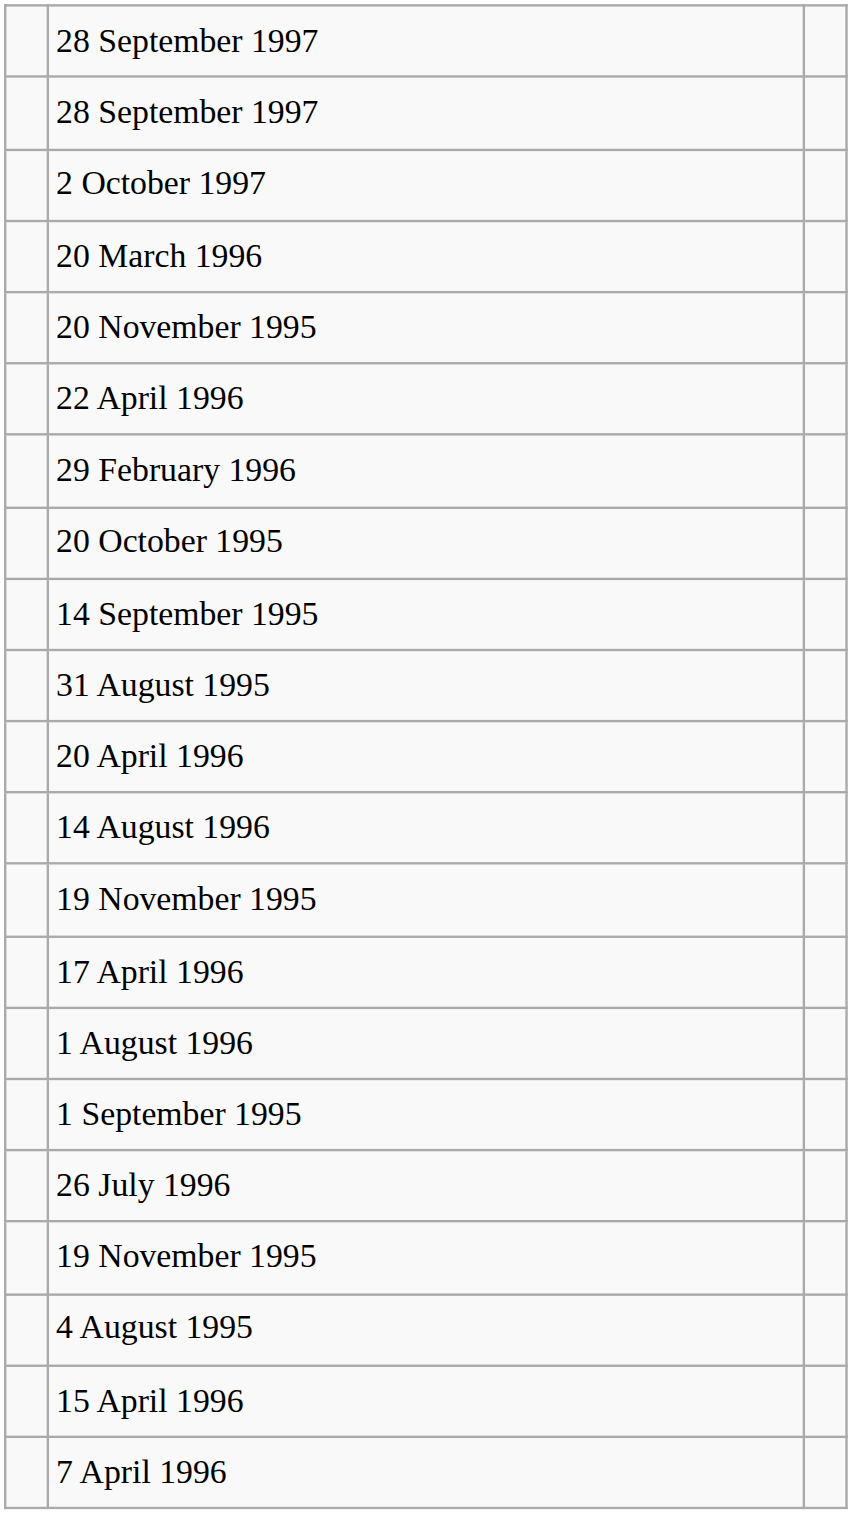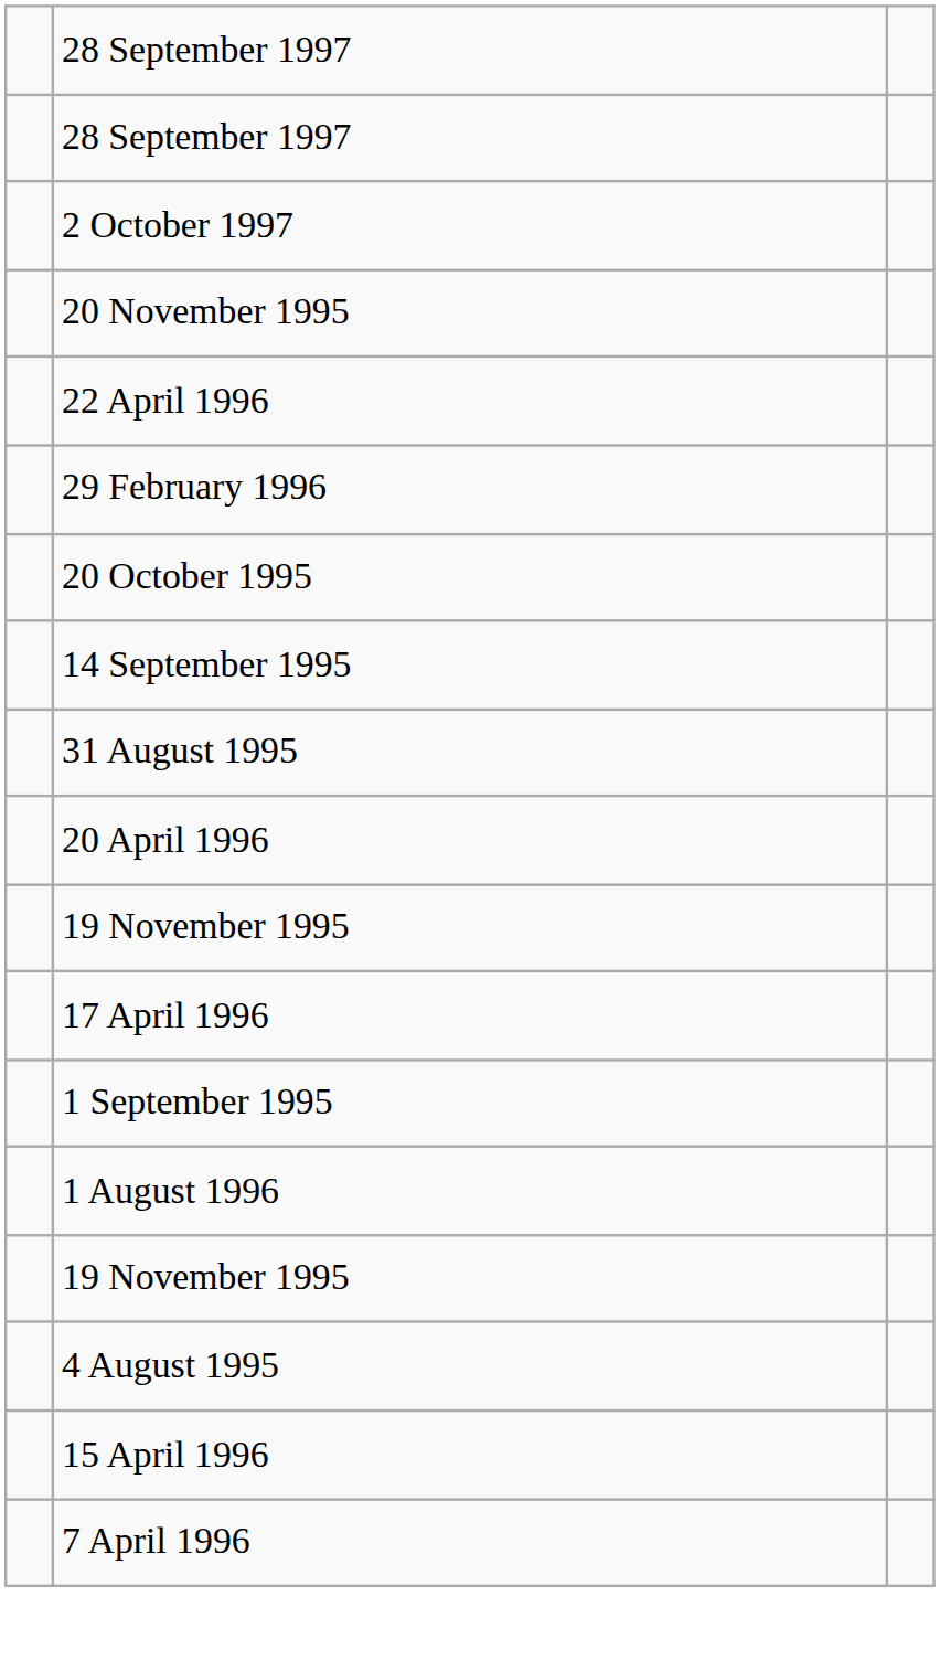- row: 20 March 1996
- row: 14 August 1996
rows swapped: 1 August 1996 <-> 1 September 1995
- row: 26 July 1996
